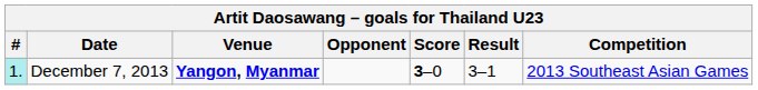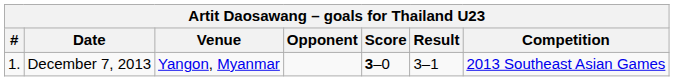December 7, 2013 | #: paleturquoise background -> no background
December 7, 2013 | Venue: bold -> normal
